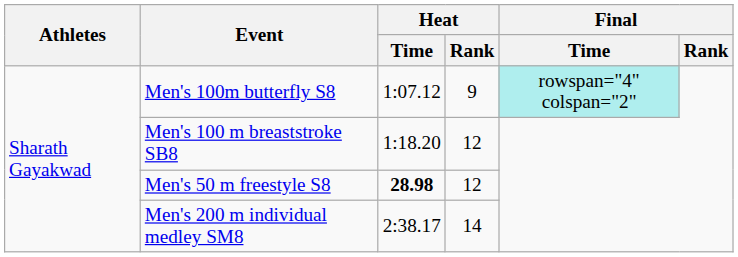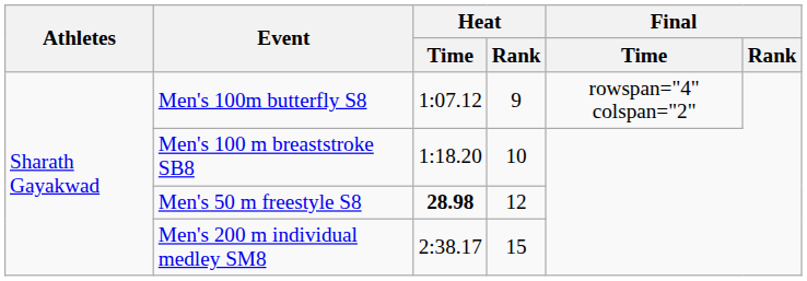Men's 100m butterfly S8 | Final / Time: paleturquoise background -> no background
Men's 100 m breaststroke SB8 | Heat / Rank: 12 -> 10
Men's 200 m individual medley SM8 | Heat / Rank: 14 -> 15
